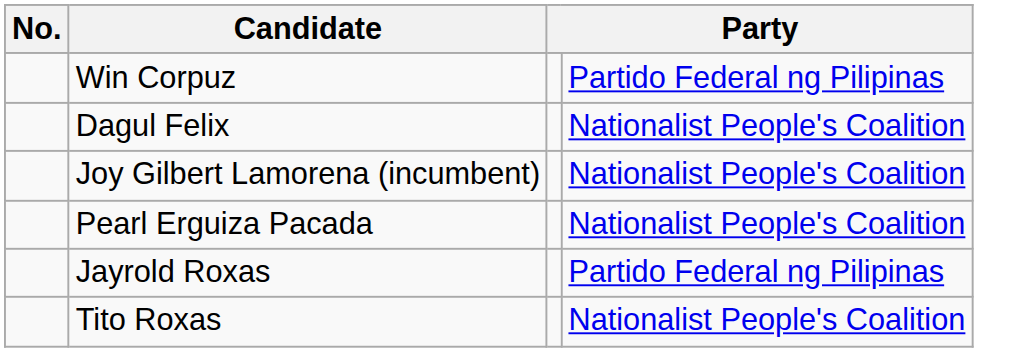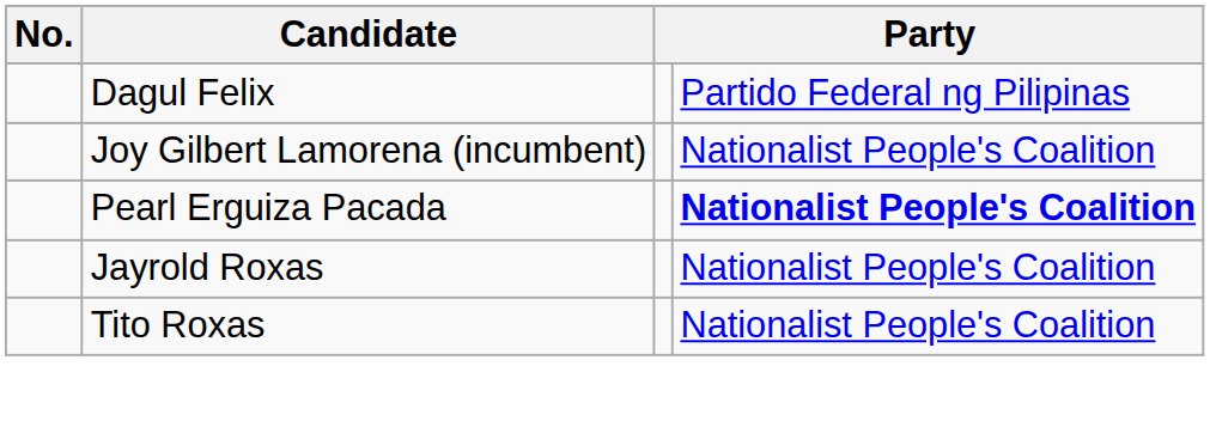- row: Win Corpuz | Partido Federal ng Pilipinas
Dagul Felix | column 4: Nationalist People's Coalition -> Partido Federal ng Pilipinas
Pearl Erguiza Pacada | column 4: normal -> bold
Jayrold Roxas | column 4: Partido Federal ng Pilipinas -> Nationalist People's Coalition
